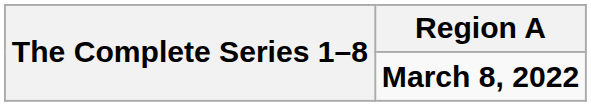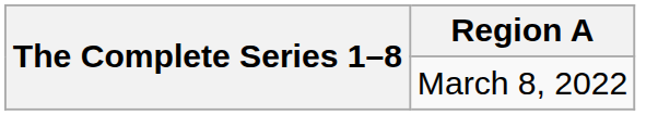row 2 | Region A: bold -> normal
